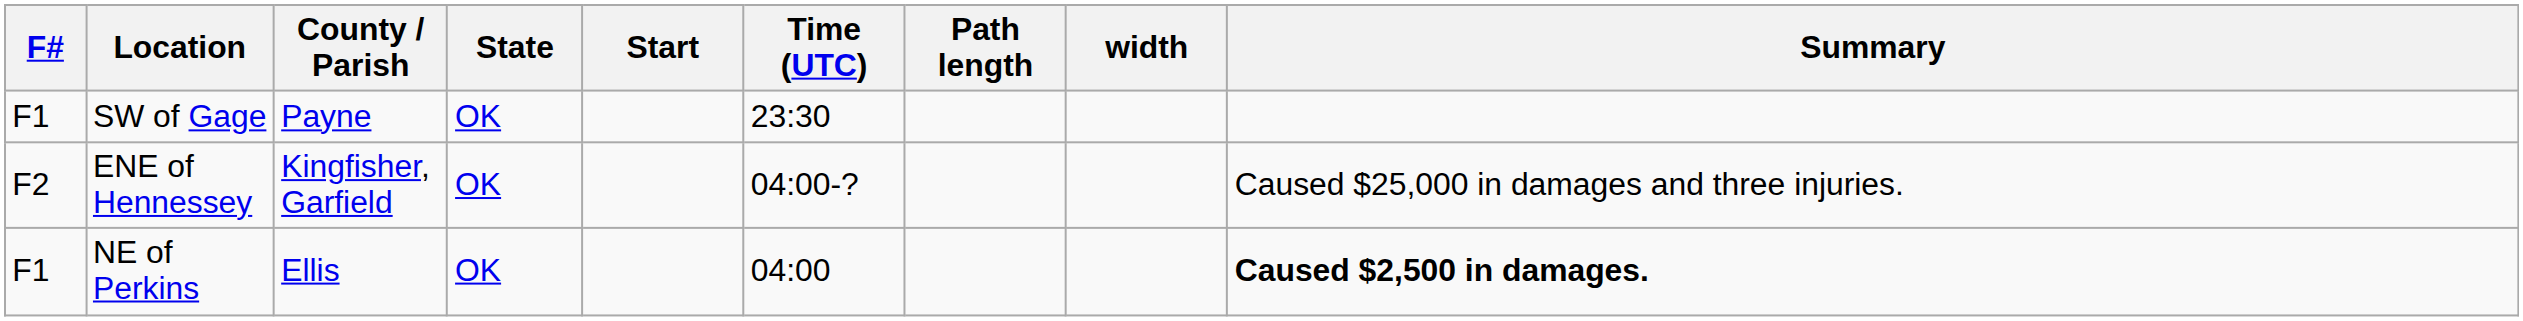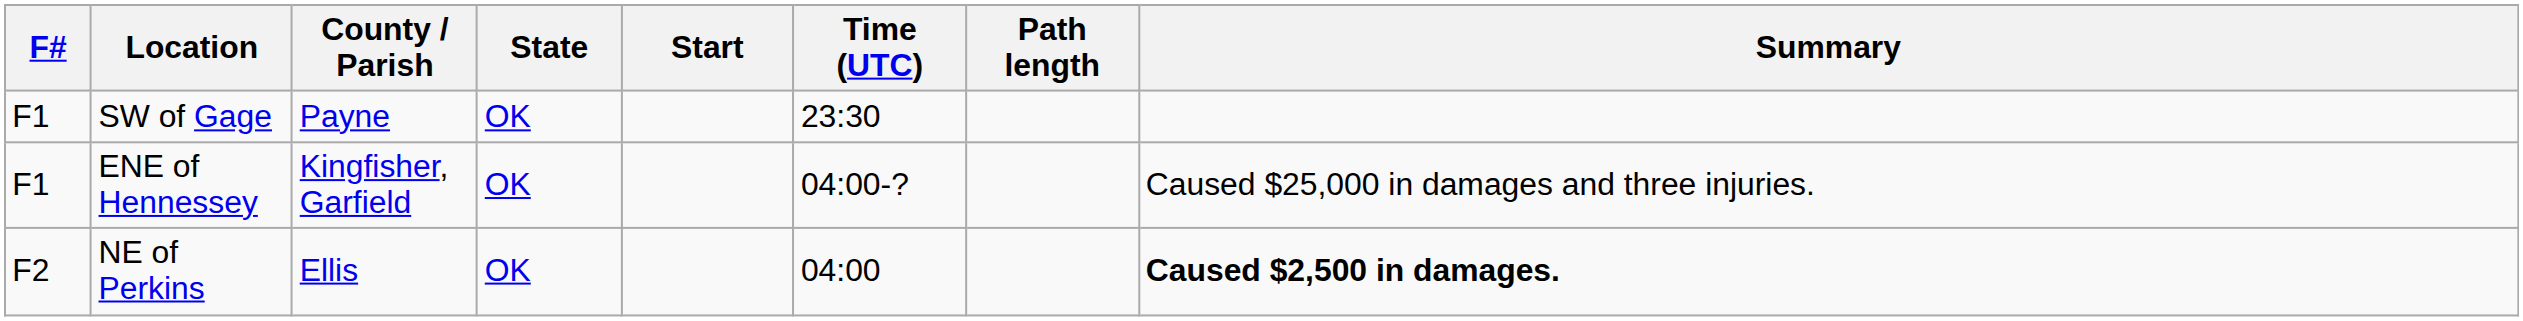- column: width
ENE of Hennessey | F#: F2 -> F1
NE of Perkins | F#: F1 -> F2
